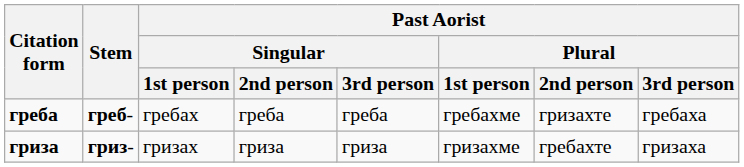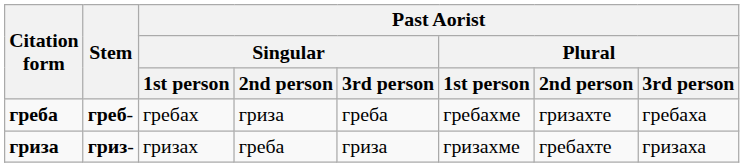row 4 | Past Aorist / Singular / 2nd person: греба -> гриза
row 5 | Past Aorist / Singular / 2nd person: гриза -> греба
